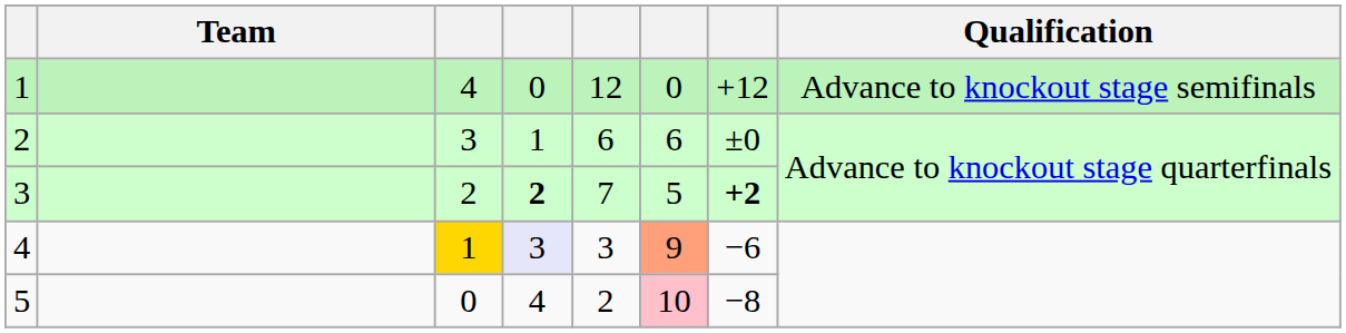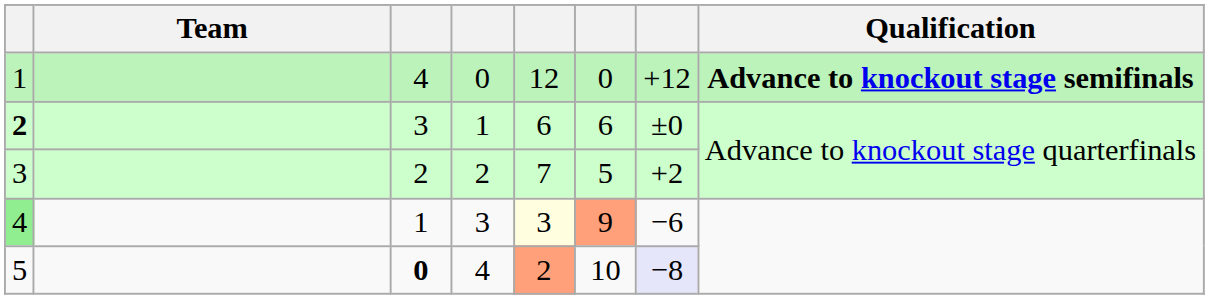row 2 | Qualification: normal -> bold
row 3 | column 1: normal -> bold
row 4 | column 4: bold -> normal
row 4 | column 7: bold -> normal
row 5 | column 1: no background -> lightgreen background
row 5 | column 3: gold background -> no background
row 5 | column 4: lavender background -> no background
row 5 | column 5: no background -> lightyellow background
row 6 | column 3: normal -> bold
row 6 | column 5: no background -> lightsalmon background
row 6 | column 6: pink background -> no background
row 6 | column 7: no background -> lavender background
